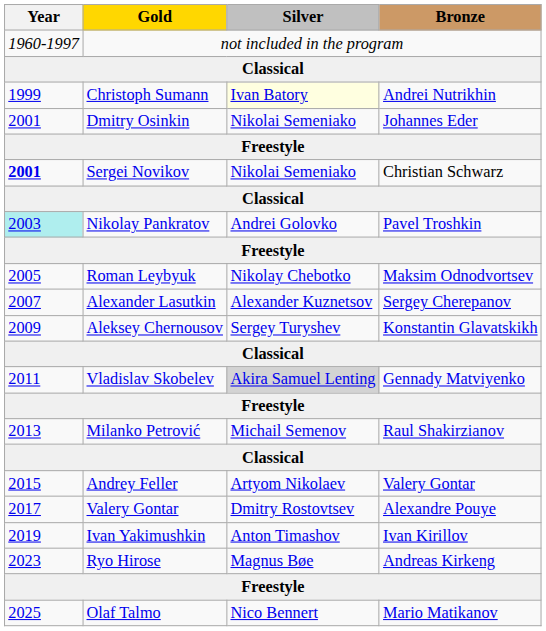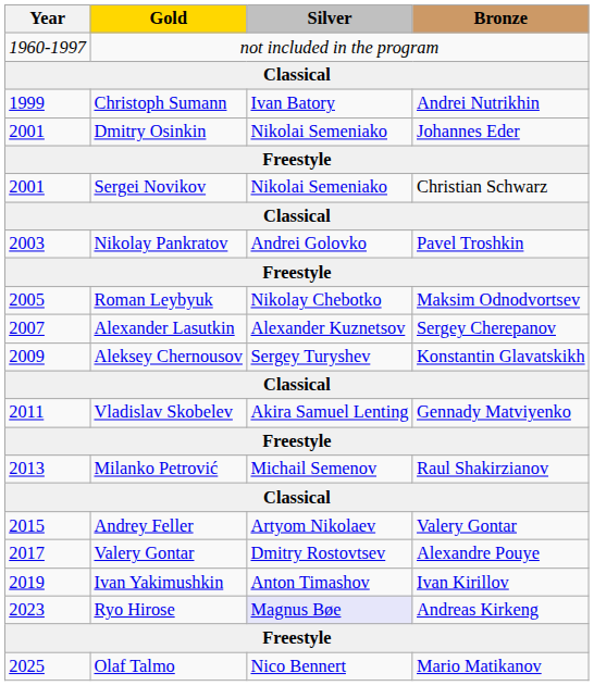Christoph Sumann | Silver: lightyellow background -> no background
Sergei Novikov | Year: bold -> normal
Nikolay Pankratov | Year: paleturquoise background -> no background
Vladislav Skobelev | Silver: lightgrey background -> no background
Ryo Hirose | Silver: no background -> lavender background
